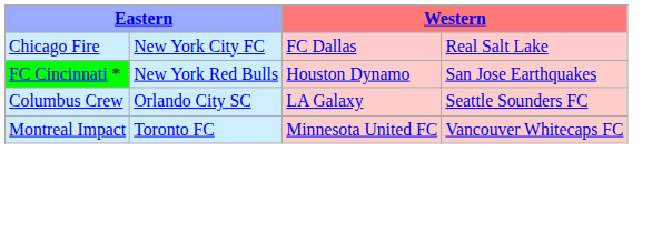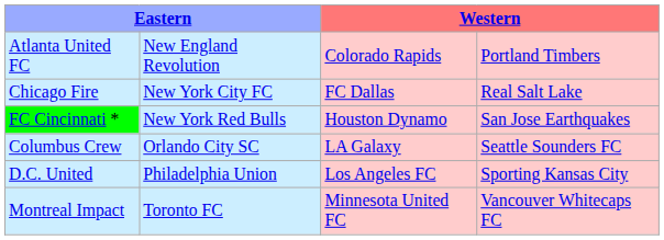+ row: Atlanta United FC | New England Revolution | Colorado Rapids | Portland Timbers
+ row: D.C. United | Philadelphia Union | Los Angeles FC | Sporting Kansas City
